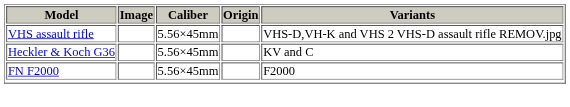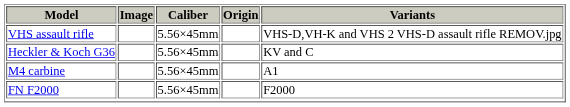+ row: M4 carbine | 5.56×45mm | A1
